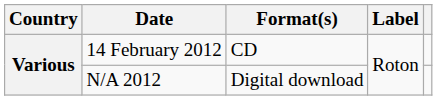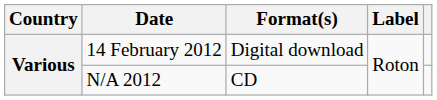14 February 2012 | Format(s): CD -> Digital download
N/A 2012 | Format(s): Digital download -> CD
